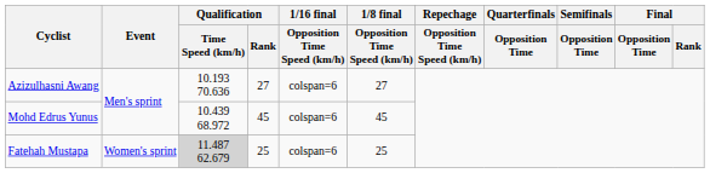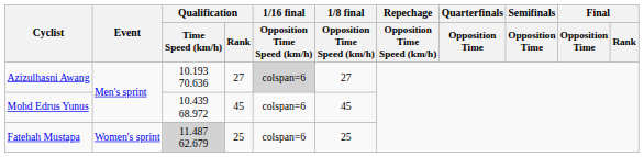Azizulhasni Awang | 1/16 final / Opposition Time Speed (km/h): no background -> lightgrey background
